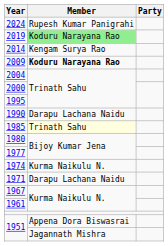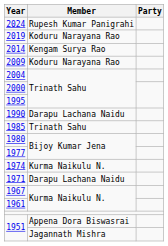2019 | Member: lightgreen background -> no background
2009 | Member: bold -> normal
1985 | Member: lightyellow background -> no background
